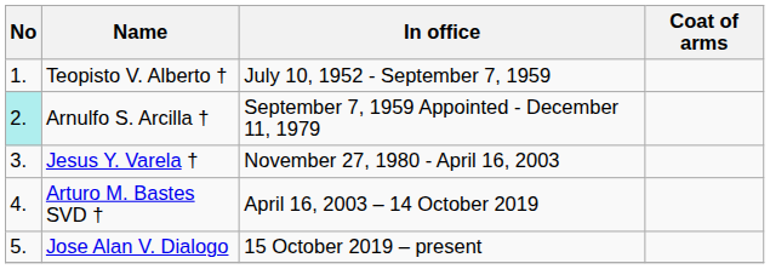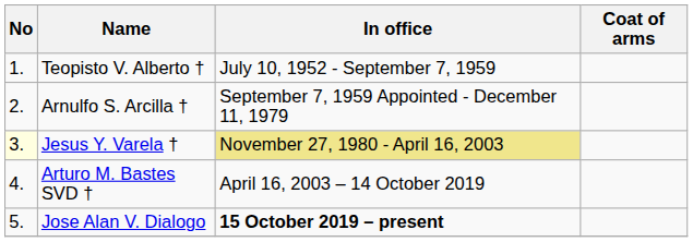Arnulfo S. Arcilla † | No: paleturquoise background -> no background
Jesus Y. Varela † | No: no background -> lightyellow background
Jesus Y. Varela † | In office: no background -> khaki background
Jose Alan V. Dialogo | In office: normal -> bold
